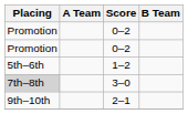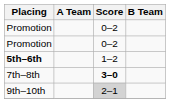5th–6th | Placing: normal -> bold
7th–8th | Placing: lightgrey background -> no background
7th–8th | Score: normal -> bold
9th–10th | Score: no background -> lightgrey background
